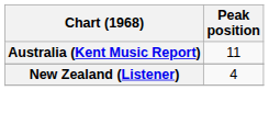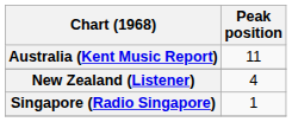+ row: Singapore (Radio Singapore) | 1
